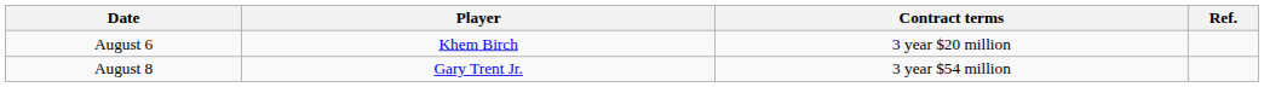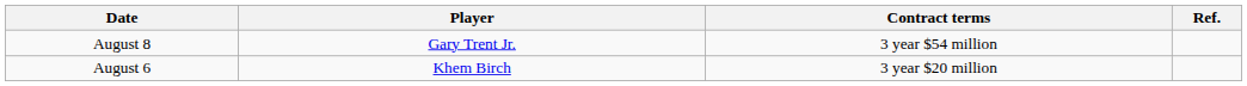rows swapped: August 6 <-> August 8
